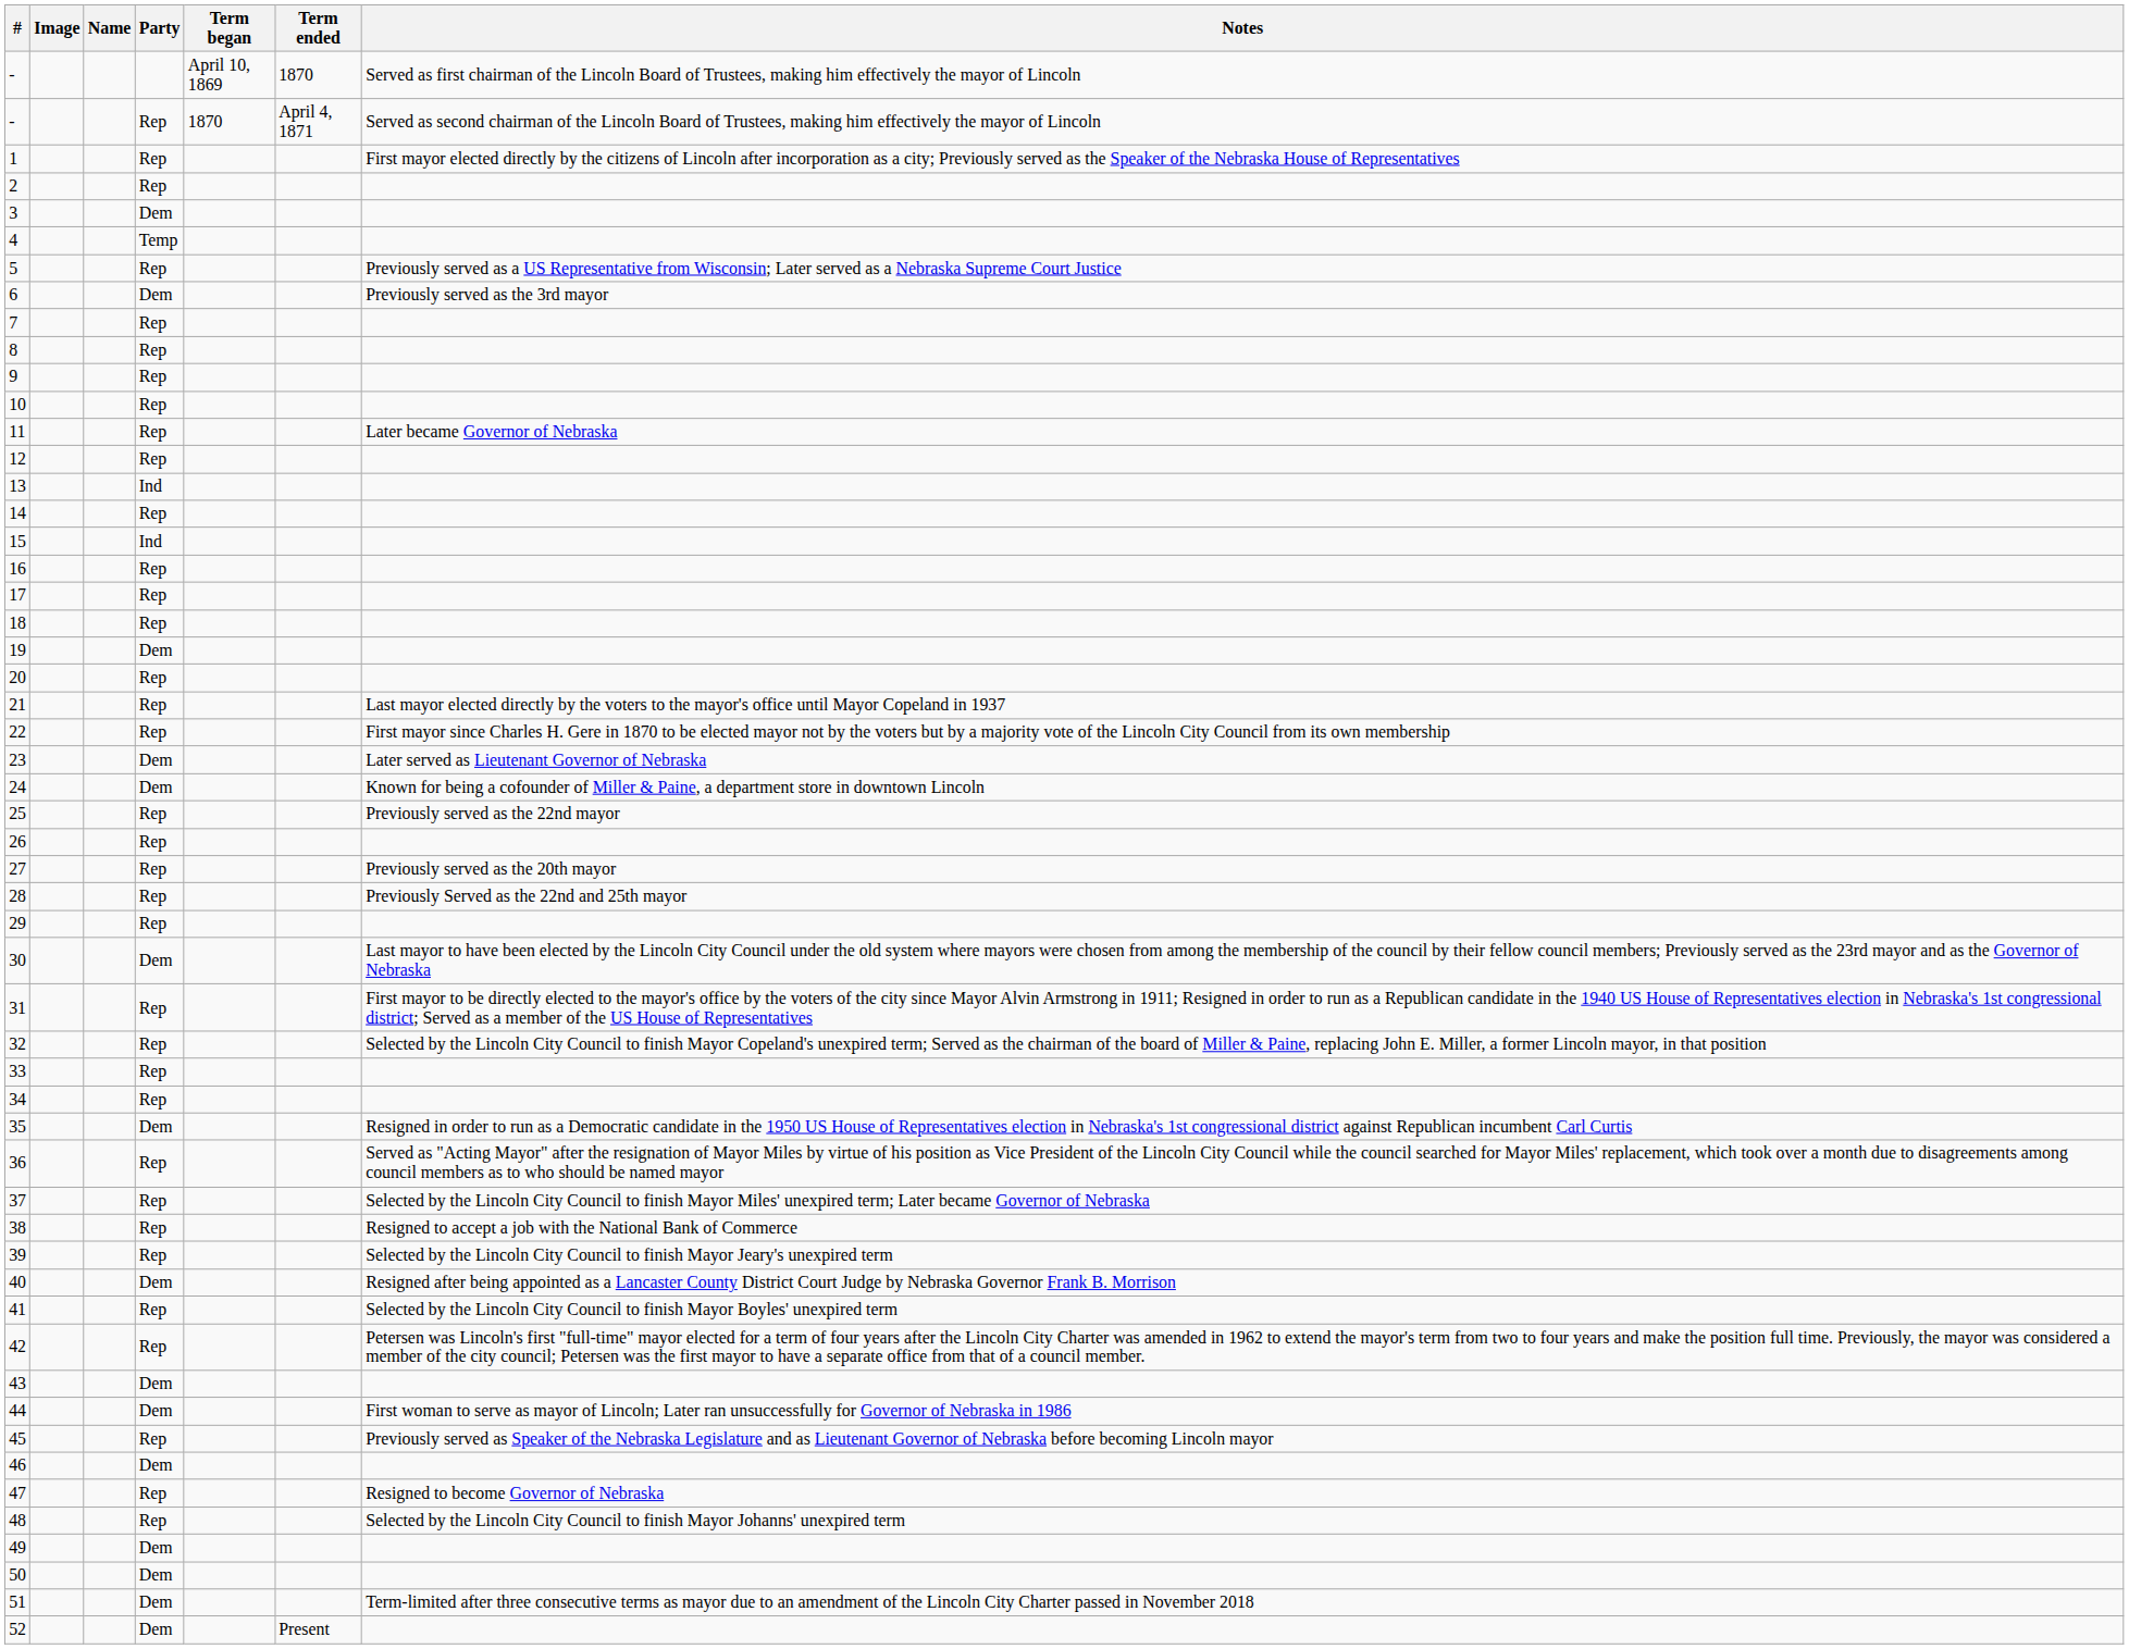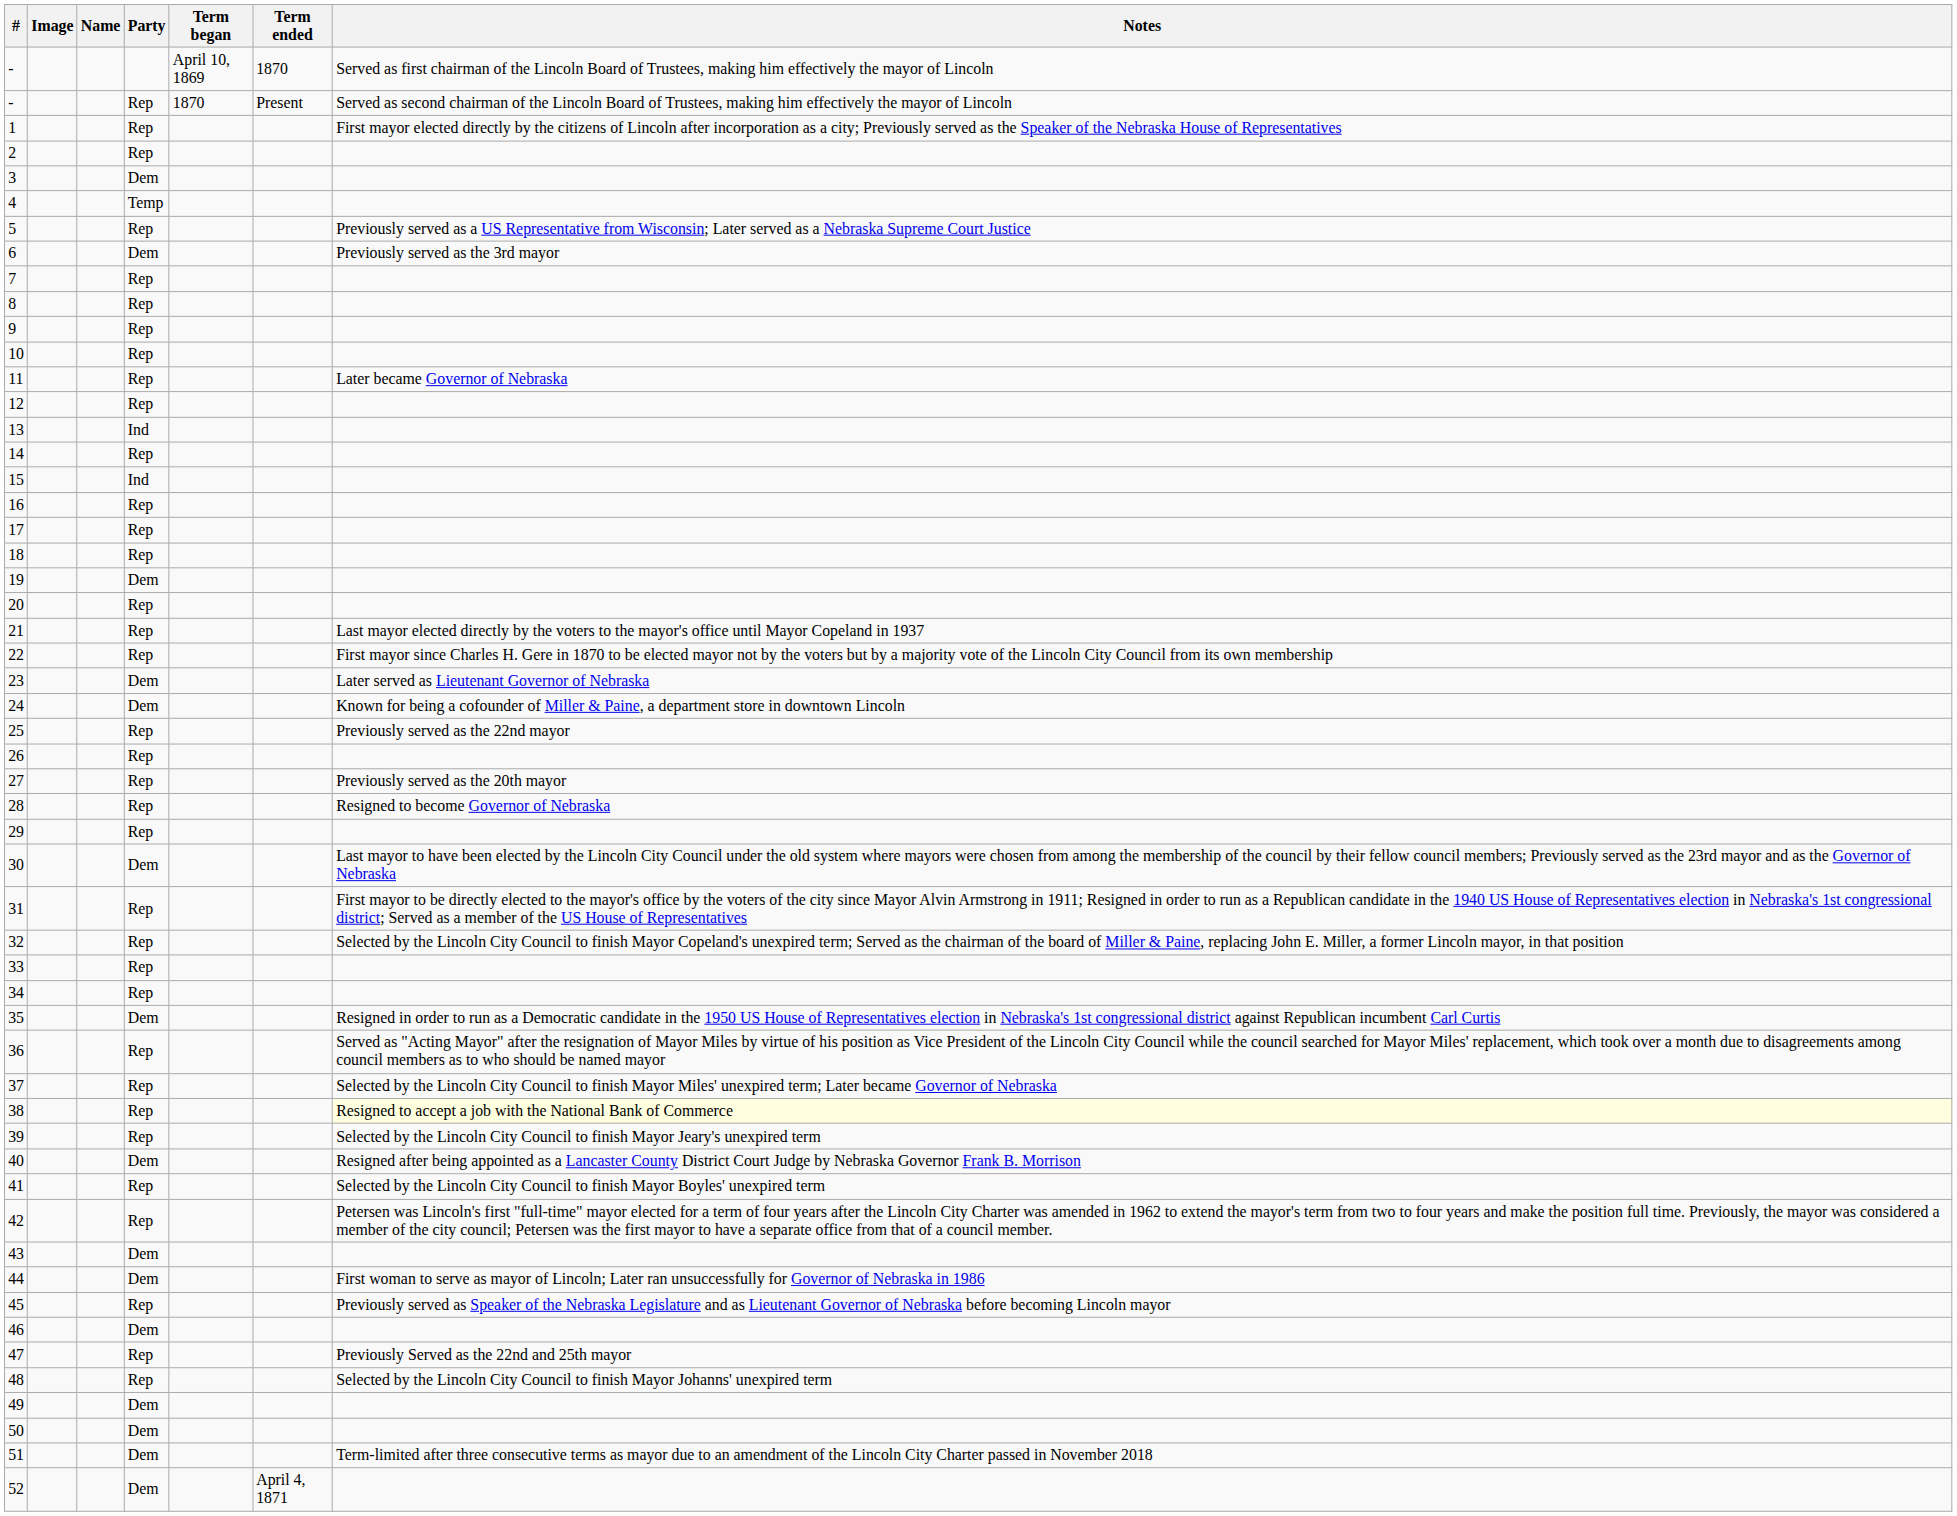- / Rep | Term ended: April 4, 1871 -> Present
28 | Notes: Previously Served as the 22nd and 25th mayor -> Resigned to become Governor of Nebraska
38 | Notes: no background -> lightyellow background
47 | Notes: Resigned to become Governor of Nebraska -> Previously Served as the 22nd and 25th mayor
52 | Term ended: Present -> April 4, 1871
